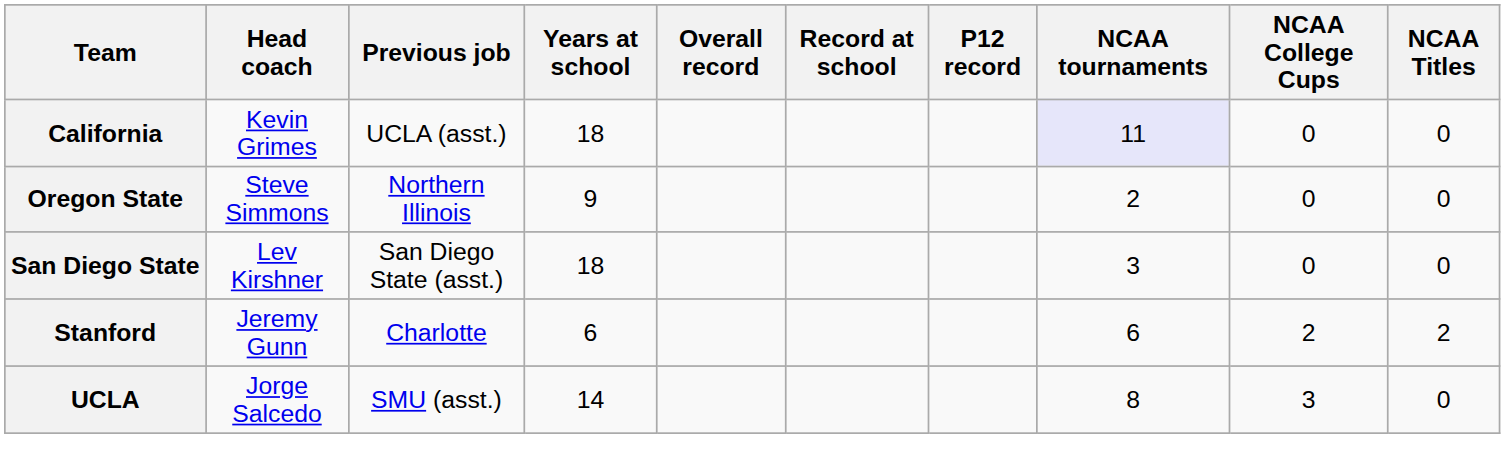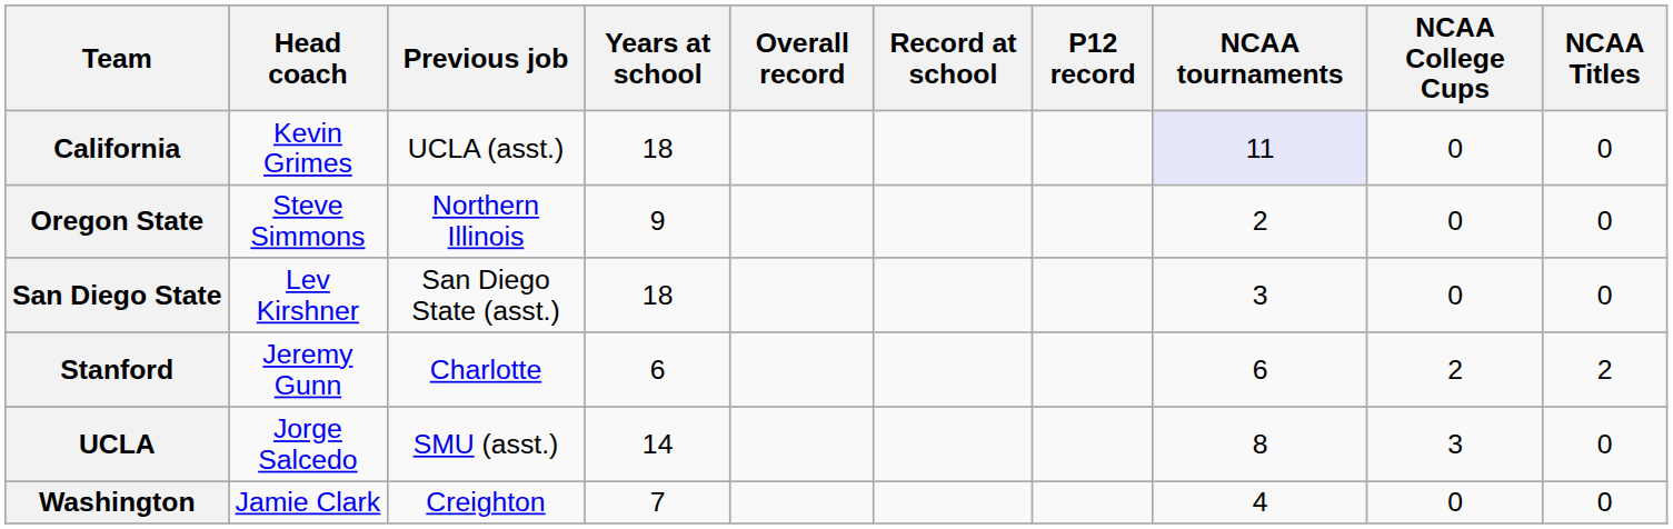+ row: Washington | Jamie Clark | Creighton | 7 | 4 | 0 | 0
